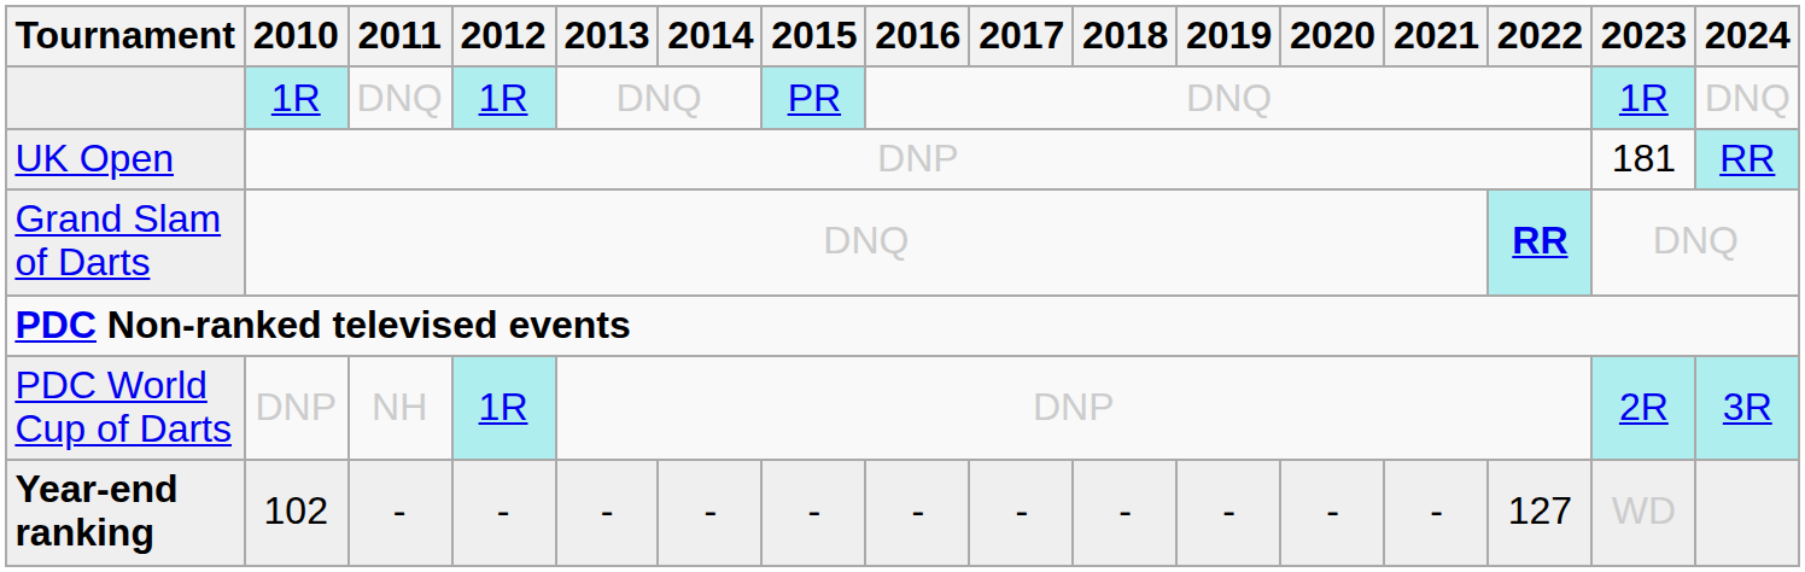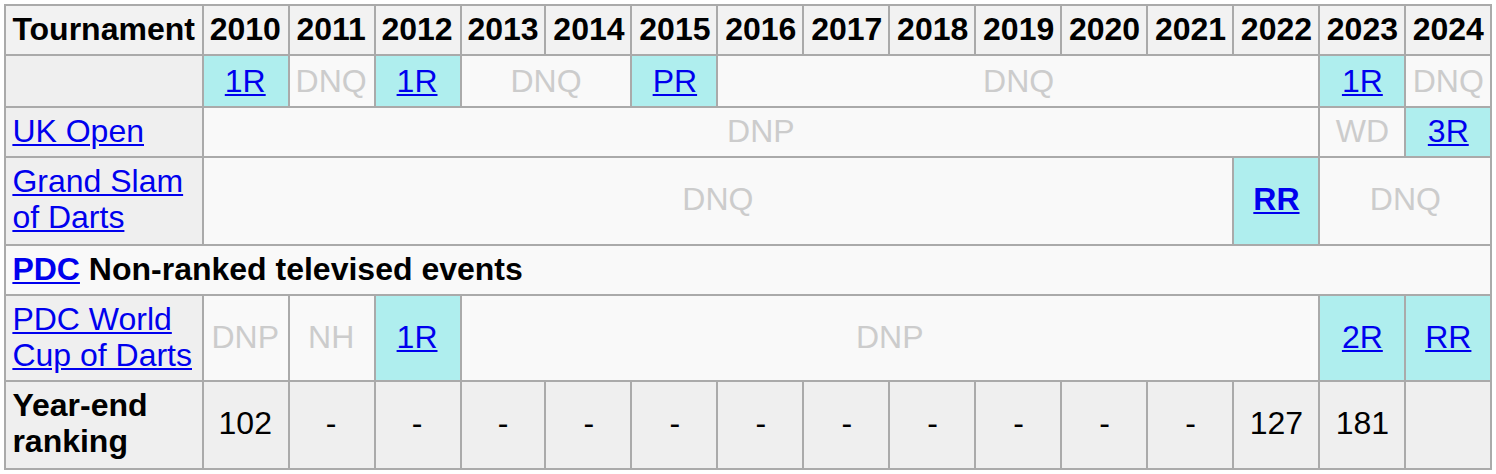UK Open | 2023: 181 -> WD
UK Open | 2024: RR -> 3R
PDC World Cup of Darts | 2024: 3R -> RR
Year-end ranking | 2023: WD -> 181
